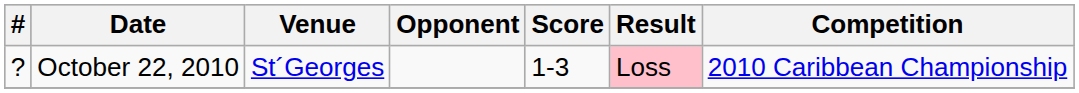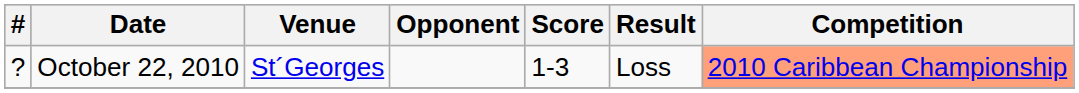October 22, 2010 | Result: pink background -> no background
October 22, 2010 | Competition: no background -> lightsalmon background
